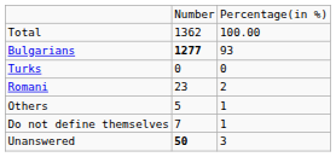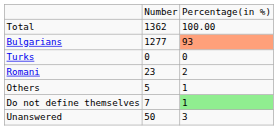Bulgarians | column 2: bold -> normal
Bulgarians | column 3: no background -> lightsalmon background
Do not define themselves | column 3: no background -> lightgreen background
Unanswered | column 2: bold -> normal
